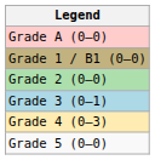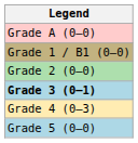row 5 | column 1: normal -> bold
row 7 | column 1: no background -> lightblue background
